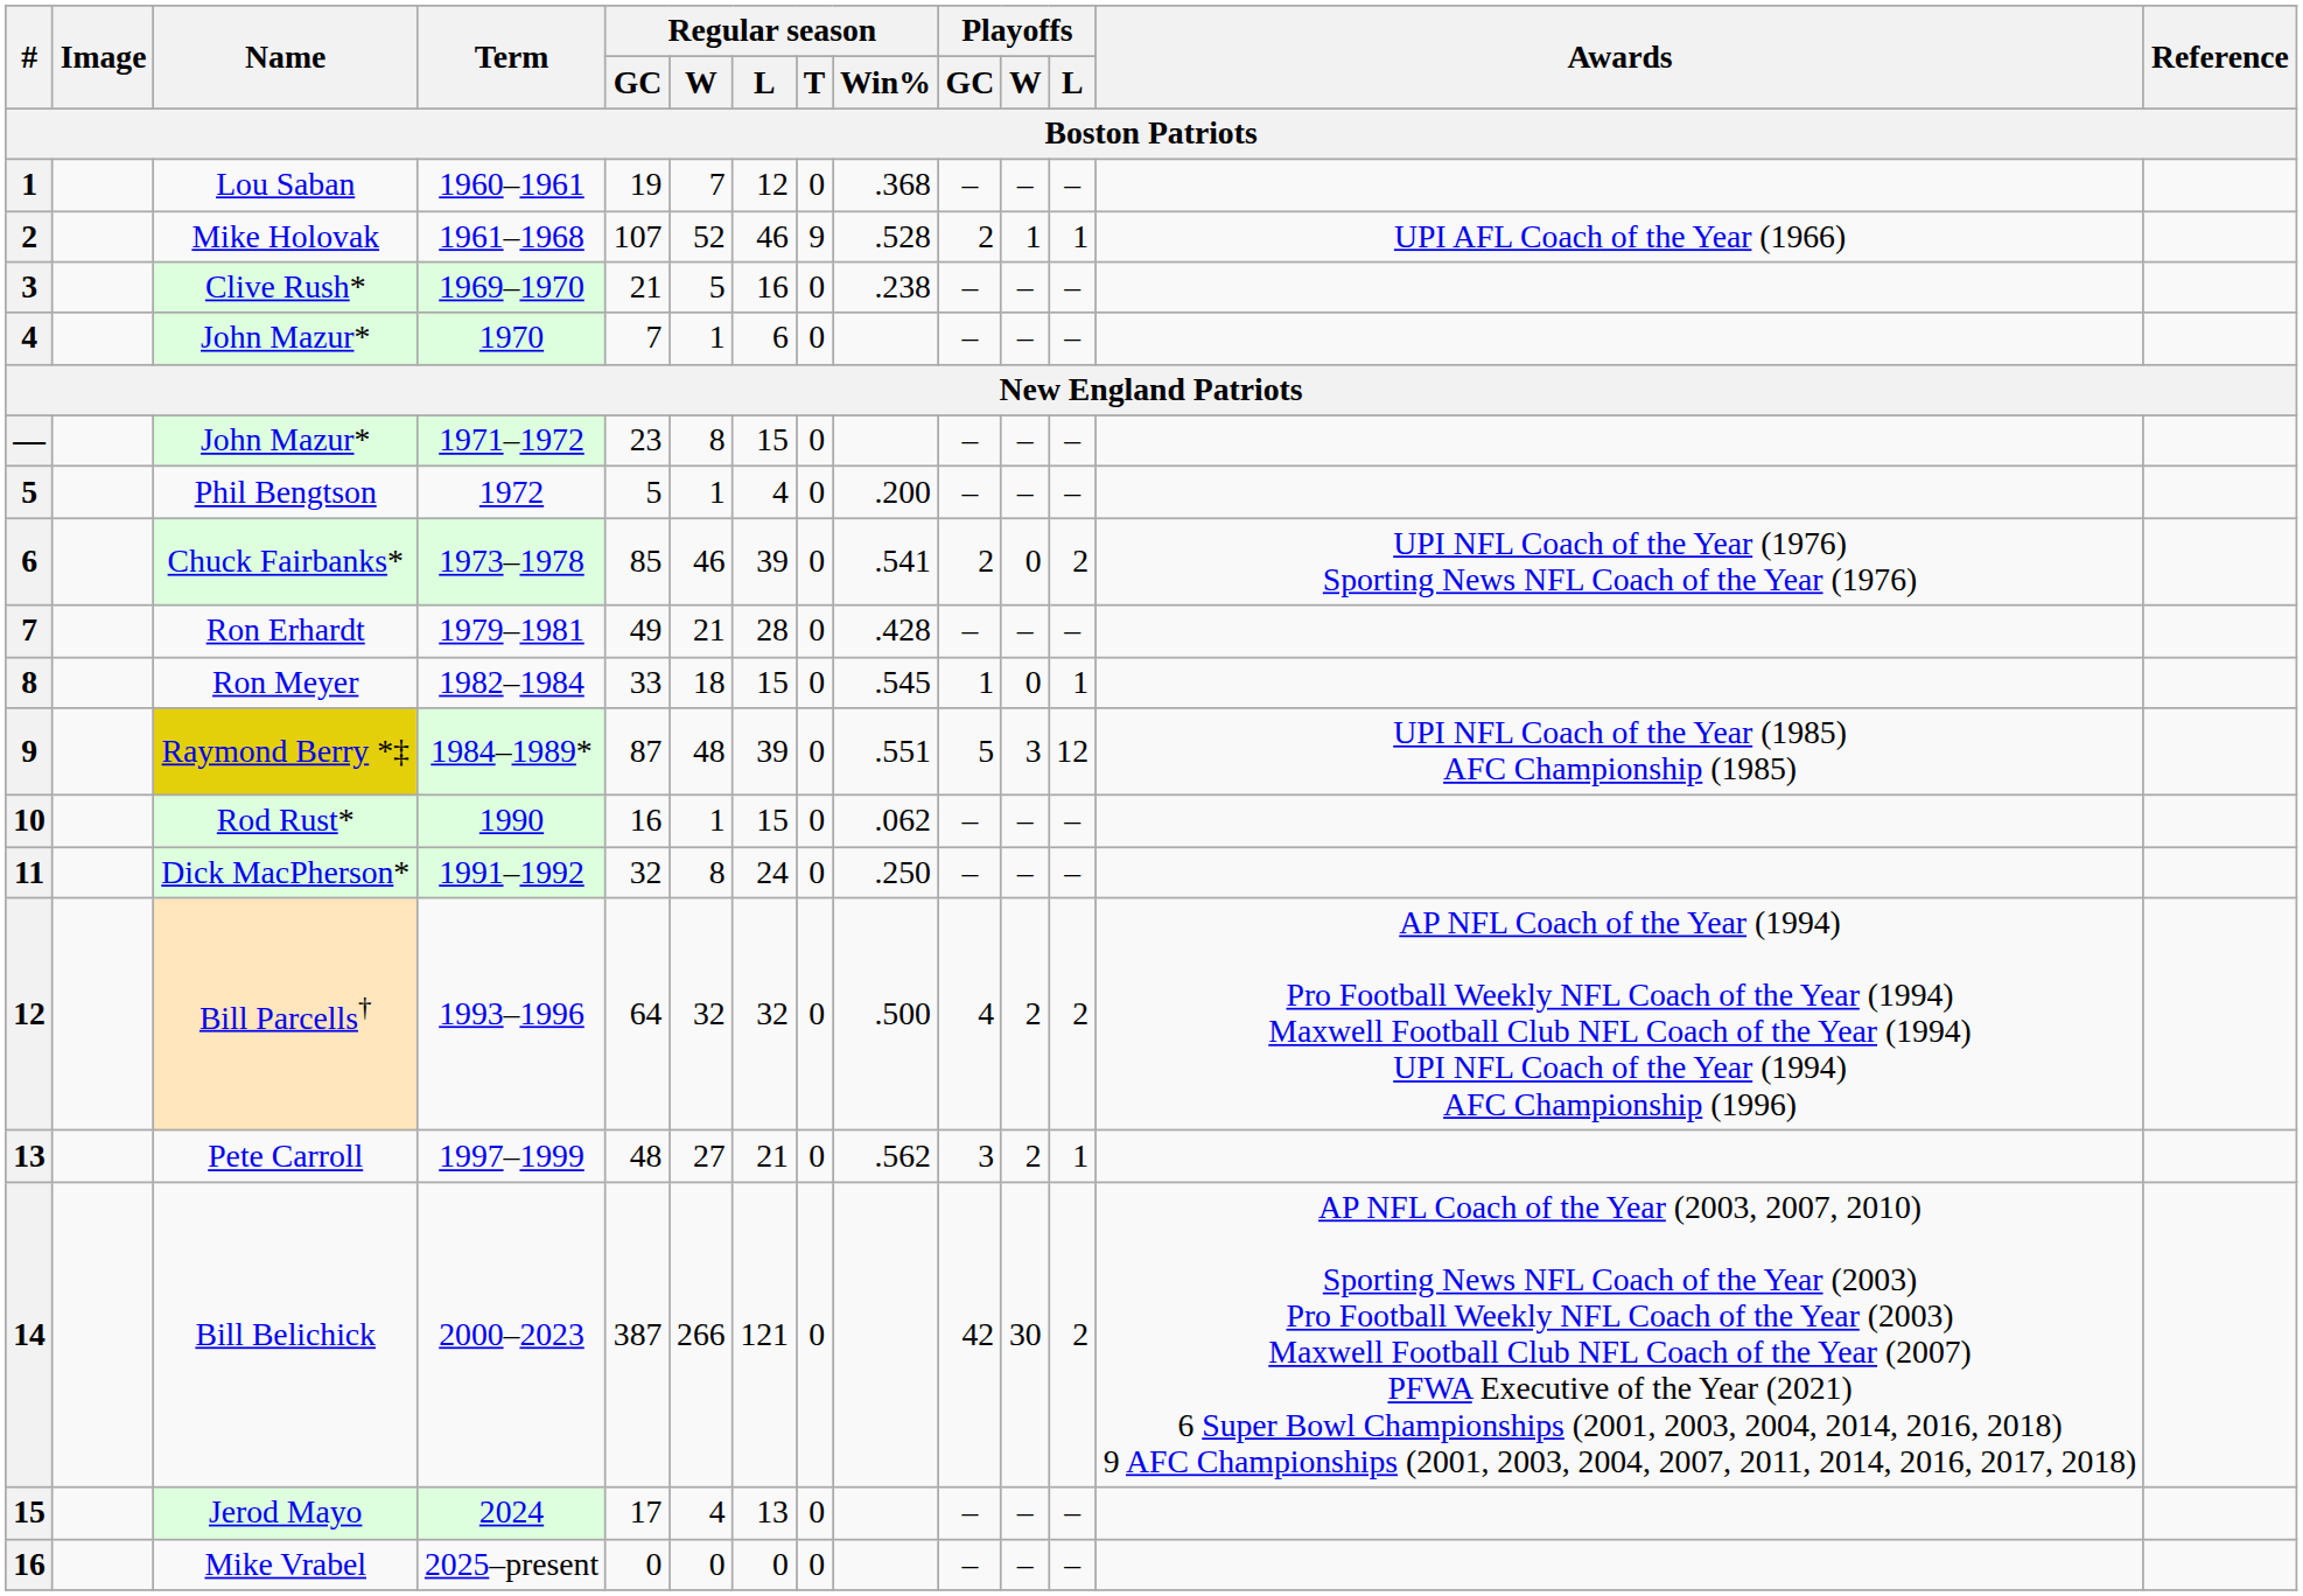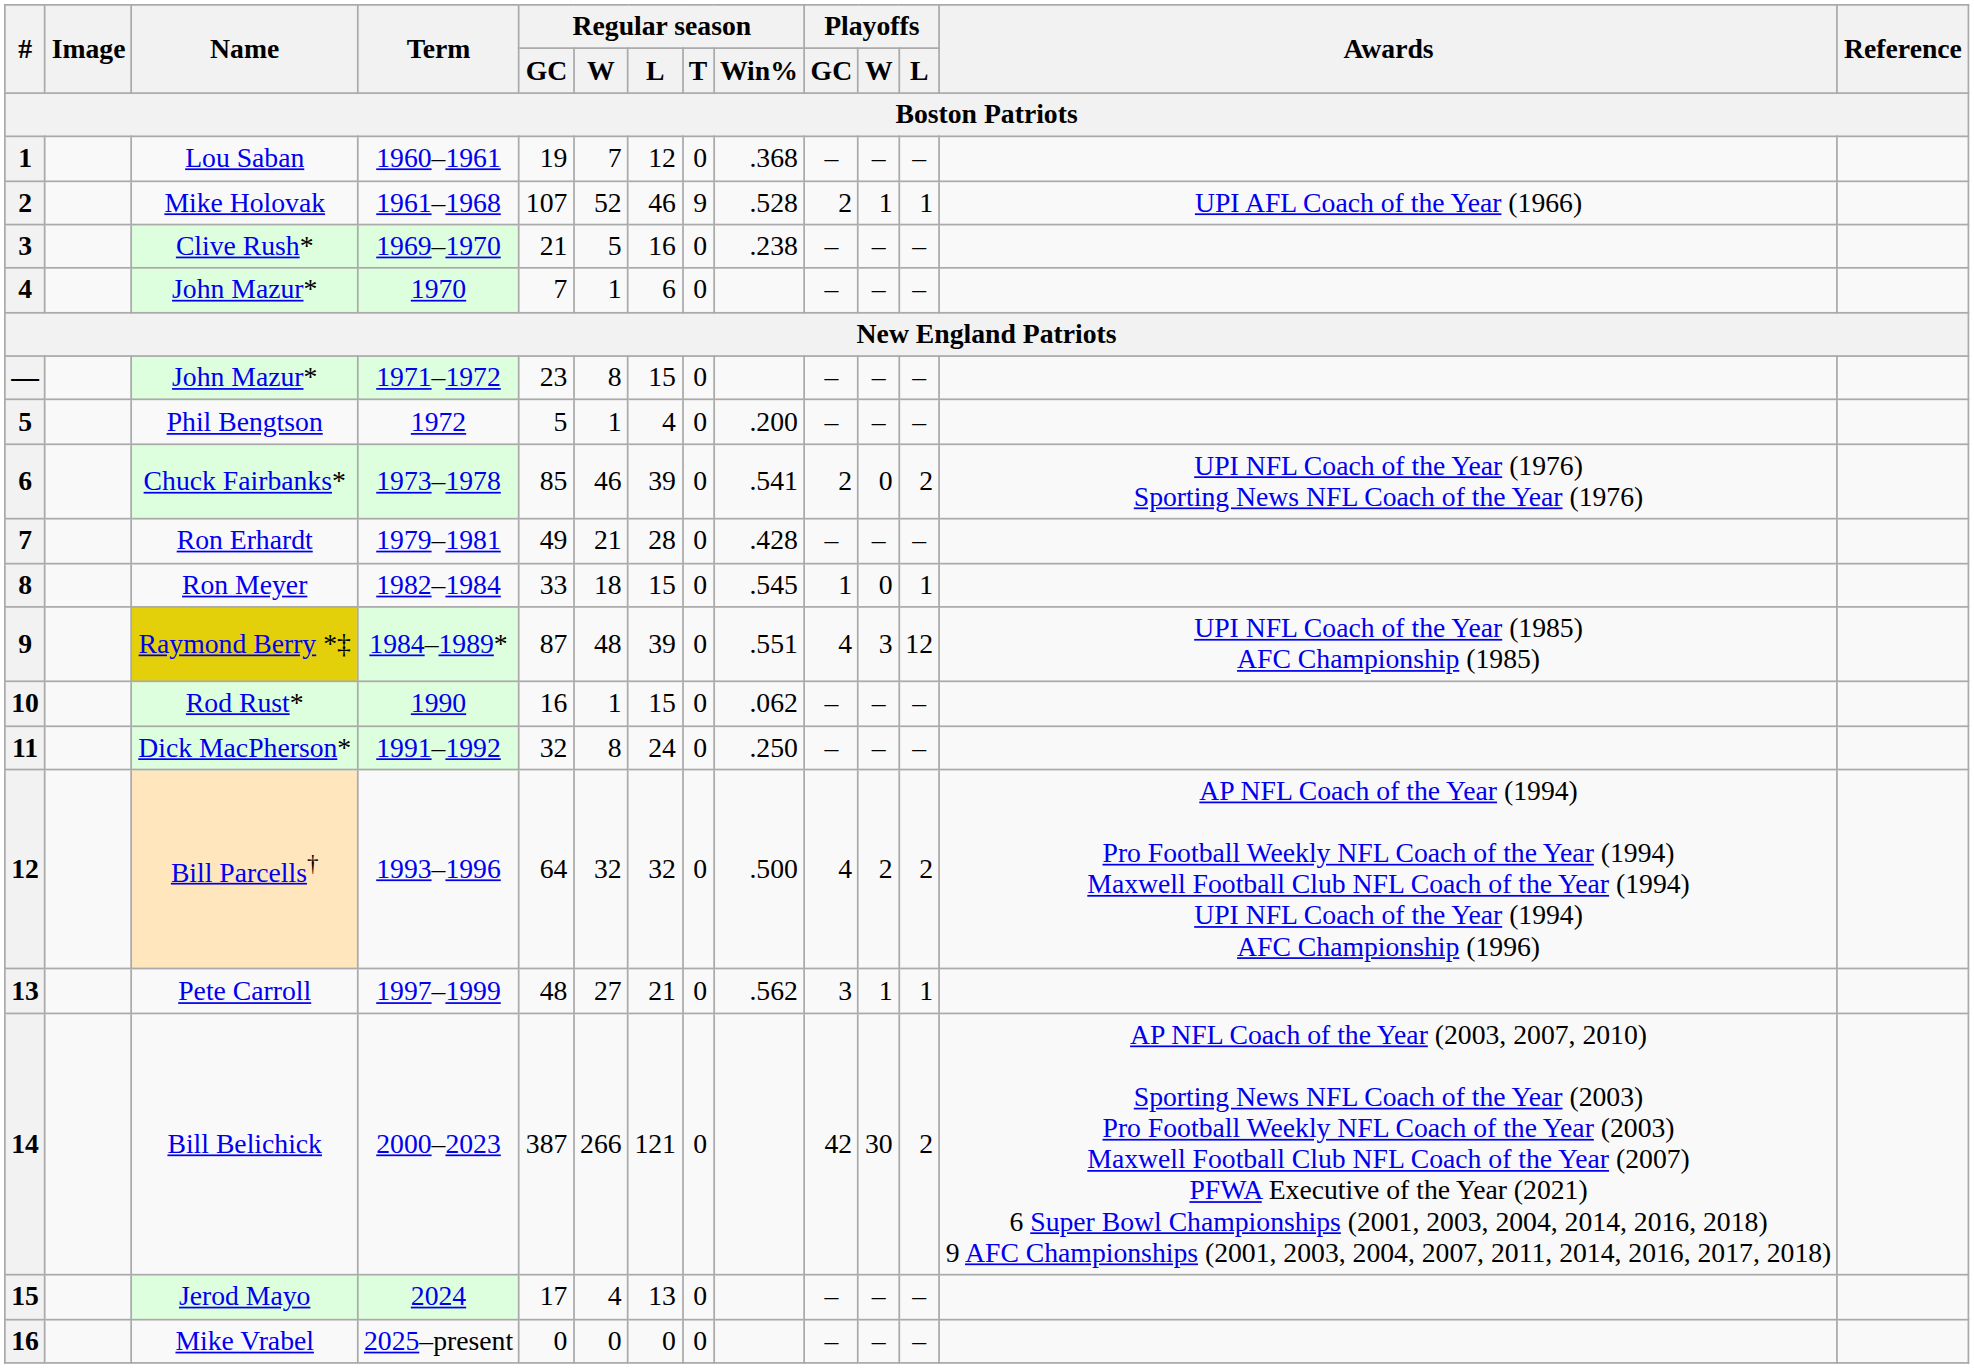Raymond Berry *‡ | Playoffs / GC: 5 -> 4
Pete Carroll | Playoffs / W: 2 -> 1
